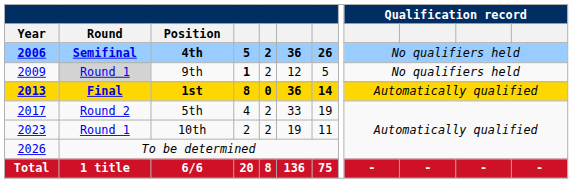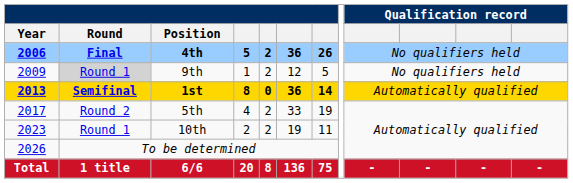4th | Round: Semifinal -> Final
9th | column 4: bold -> normal
1st | Round: Final -> Semifinal
